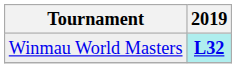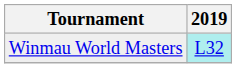Winmau World Masters | 2019: bold -> normal
